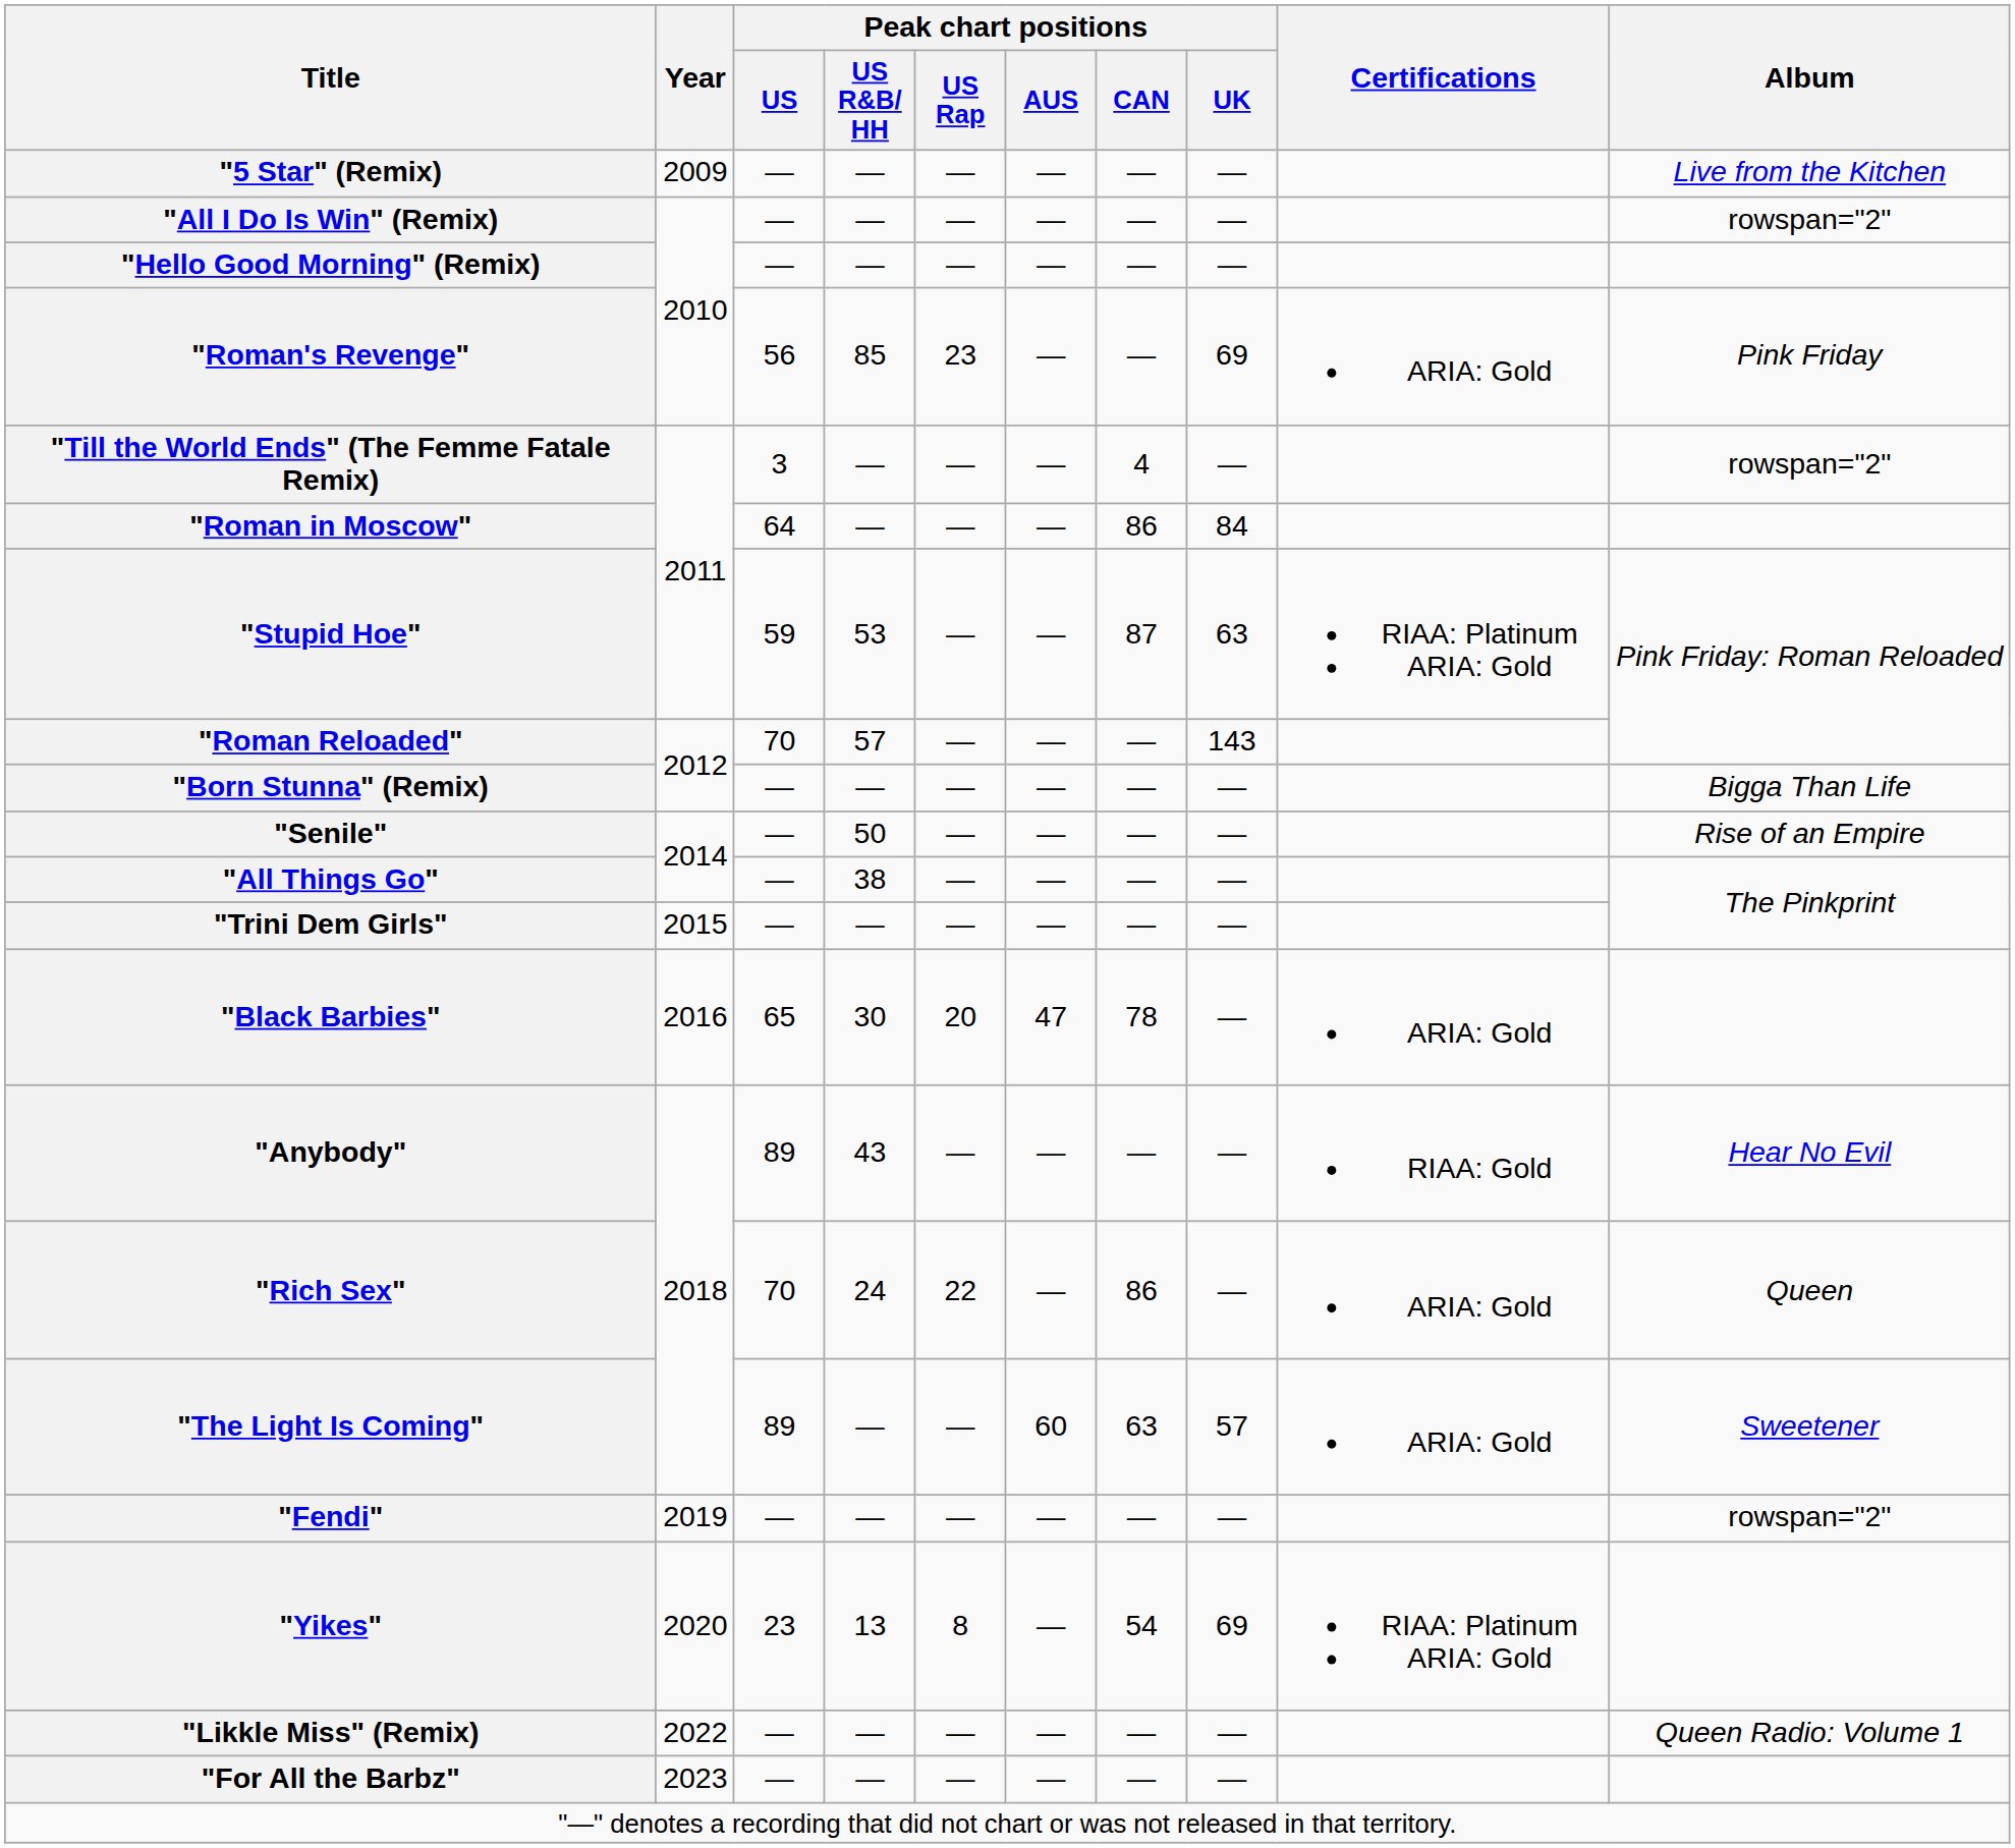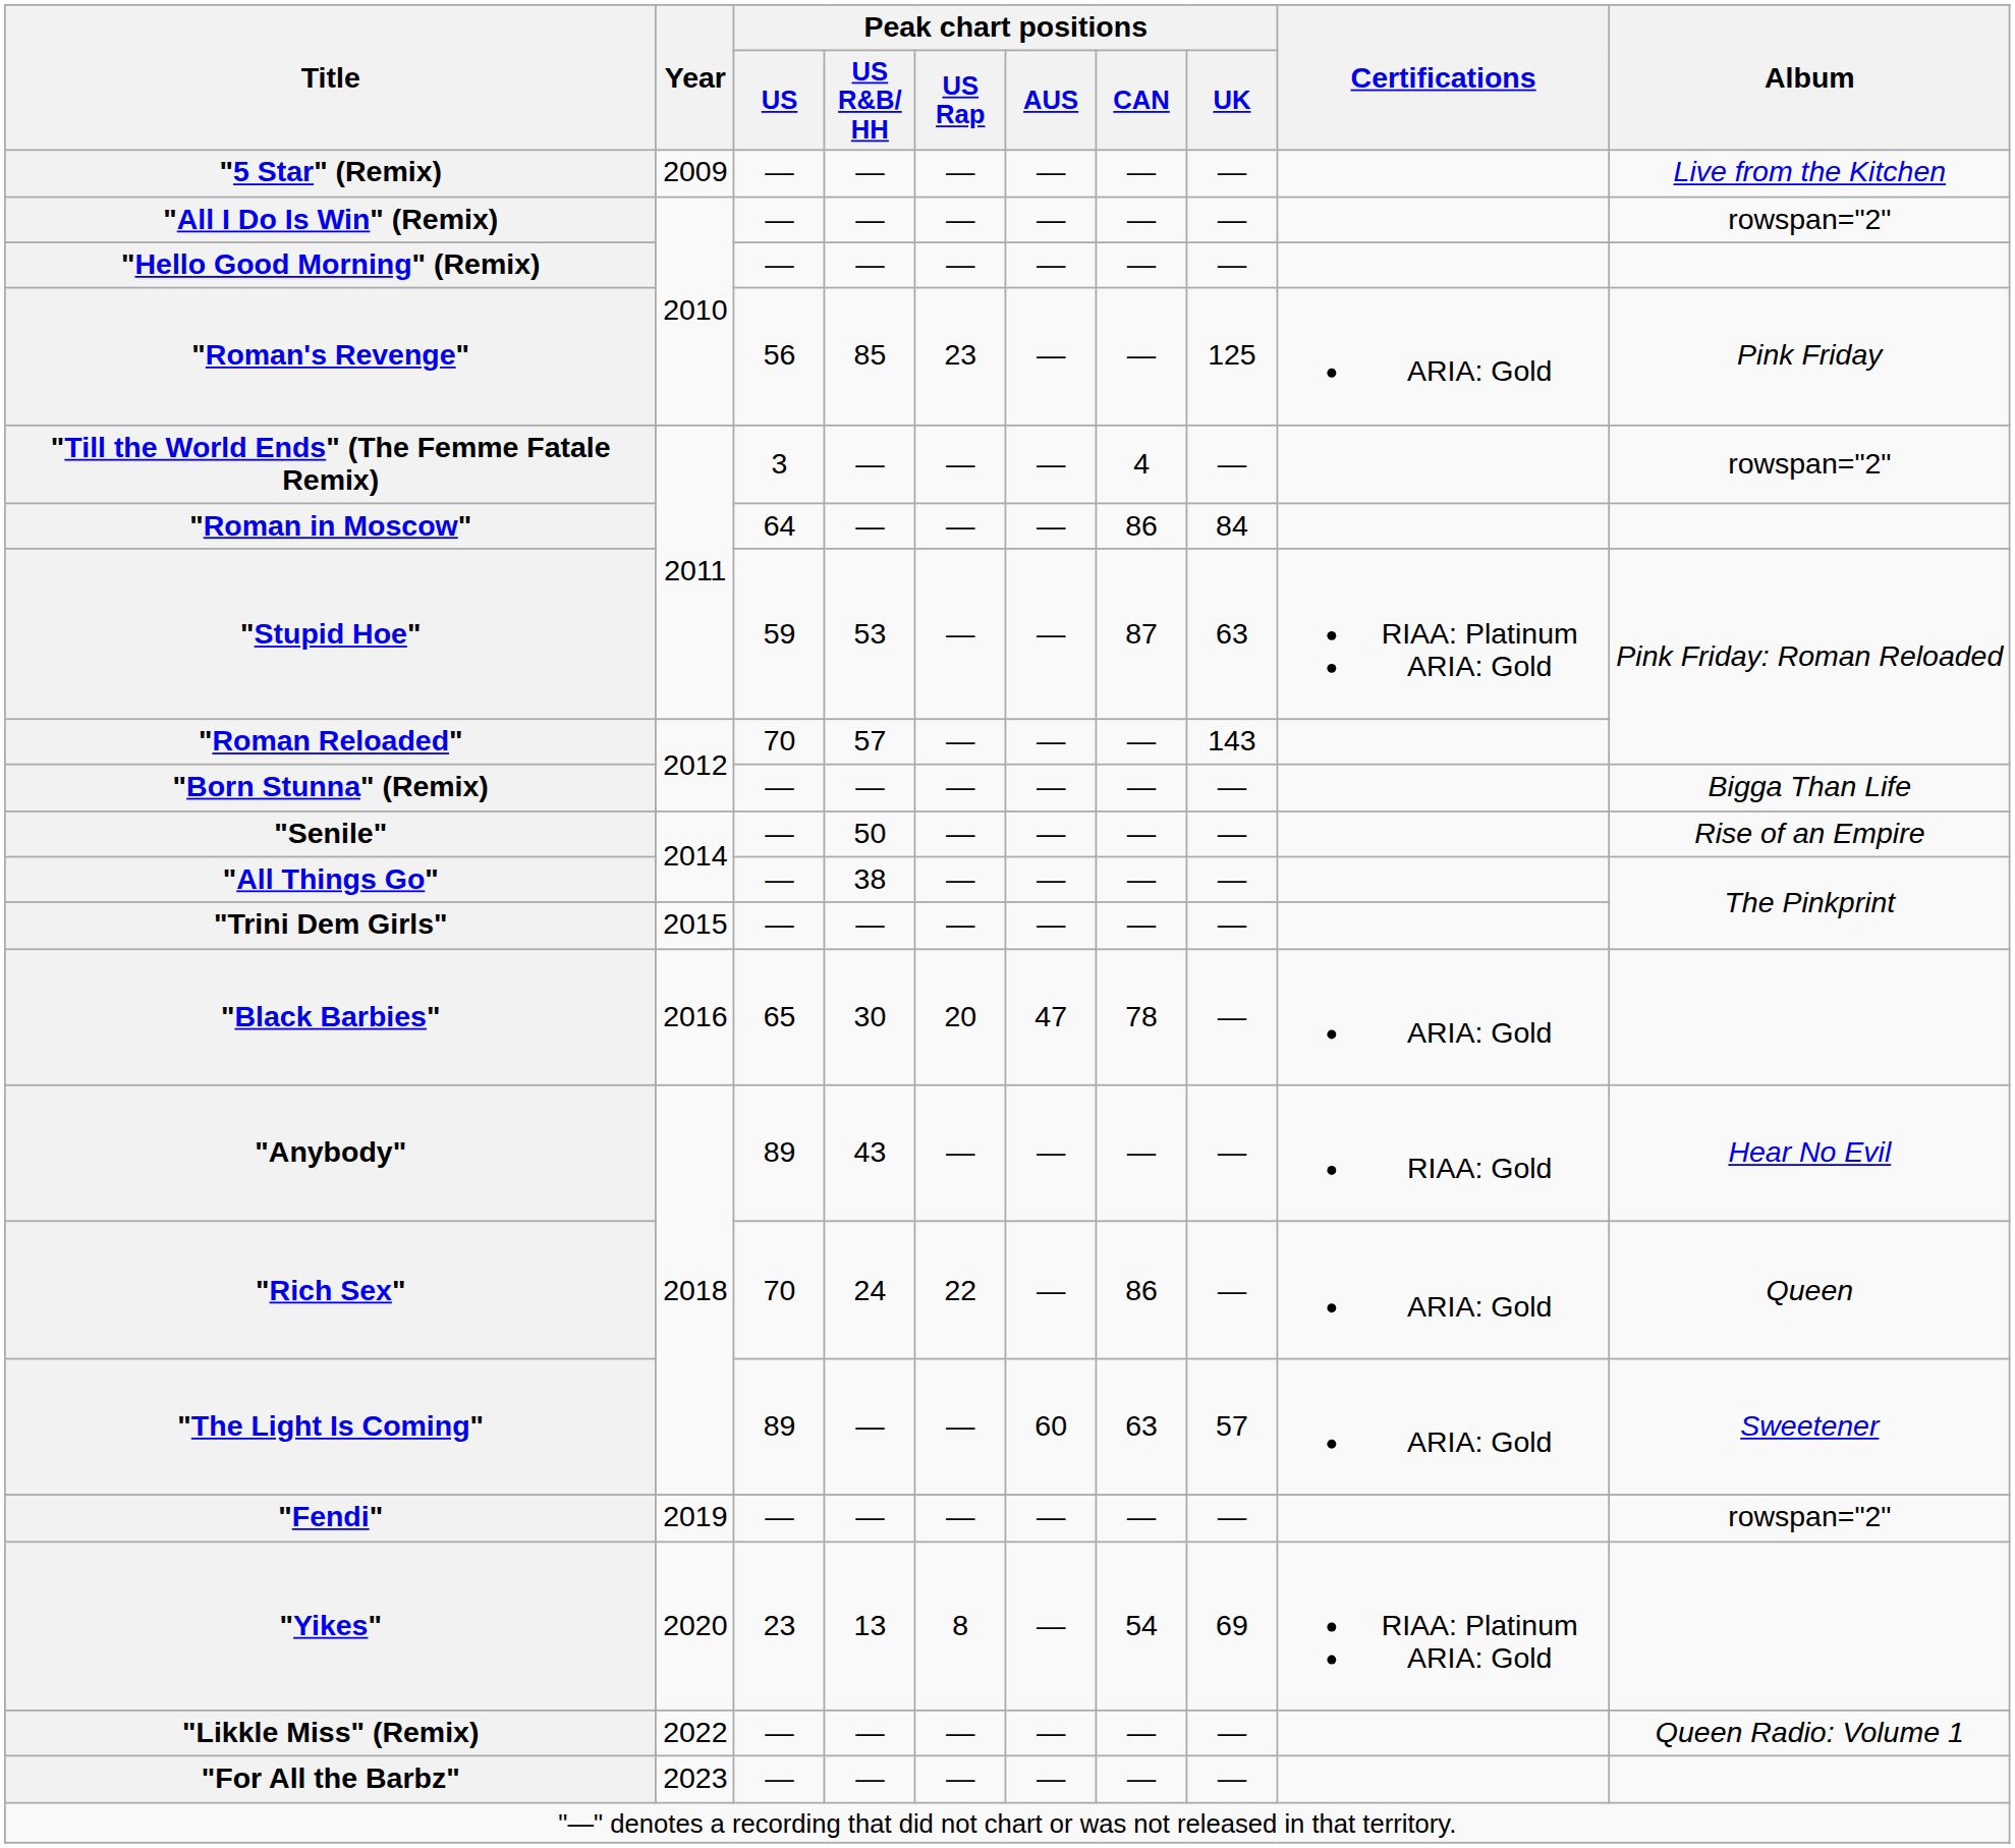"Roman's Revenge" | Peak chart positions / UK: 69 -> 125
